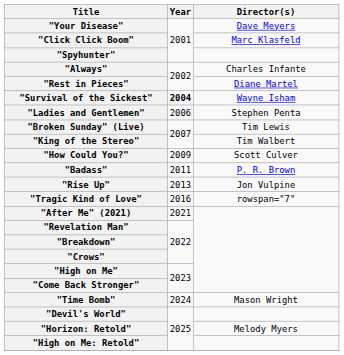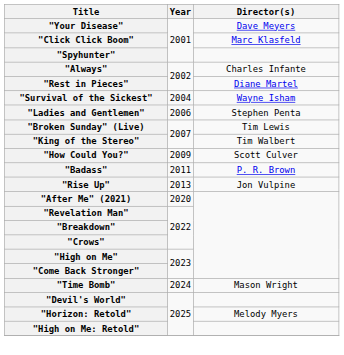"Survival of the Sickest" | Year: bold -> normal
- row: "Tragic Kind of Love" | 2016 | rowspan="7"
"After Me" (2021) | Year: 2021 -> 2020
